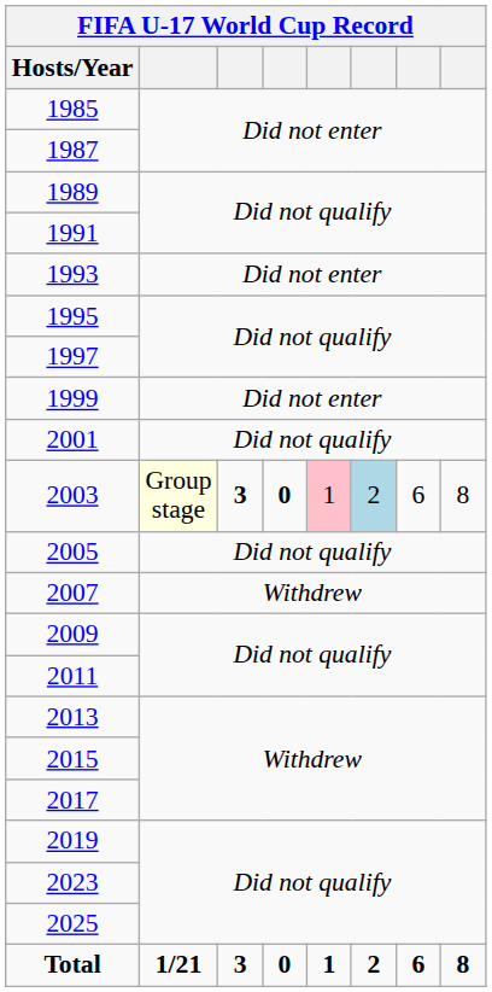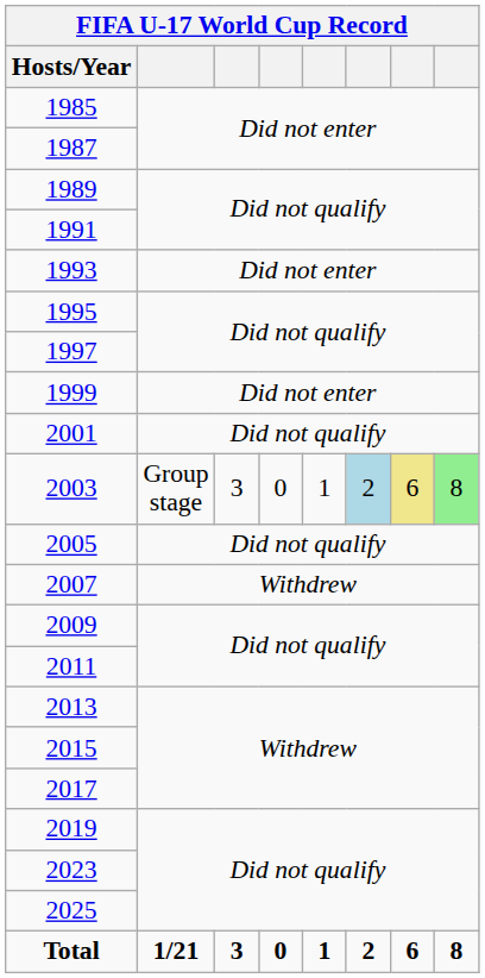2003 | column 2: lightyellow background -> no background
2003 | column 3: bold -> normal
2003 | column 4: bold -> normal
2003 | column 5: pink background -> no background
2003 | column 7: no background -> khaki background
2003 | column 8: no background -> lightgreen background
